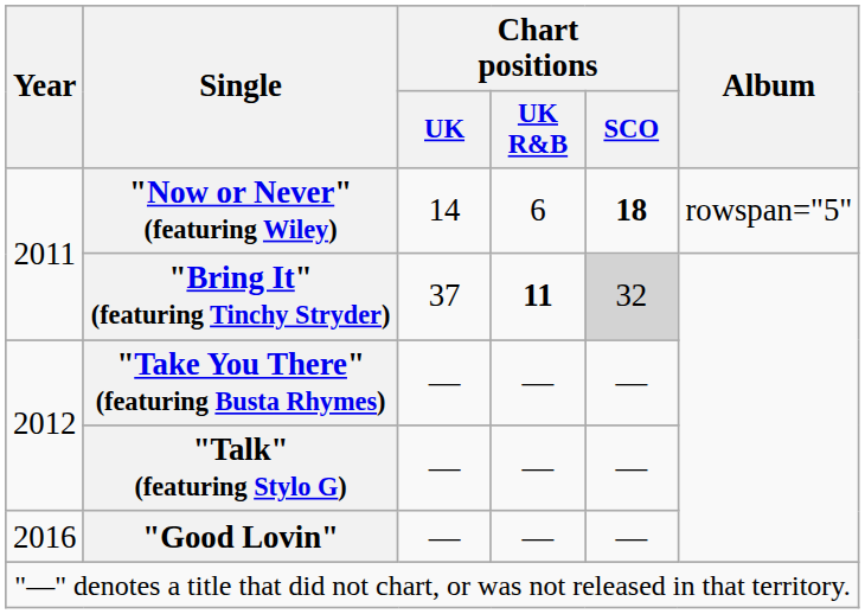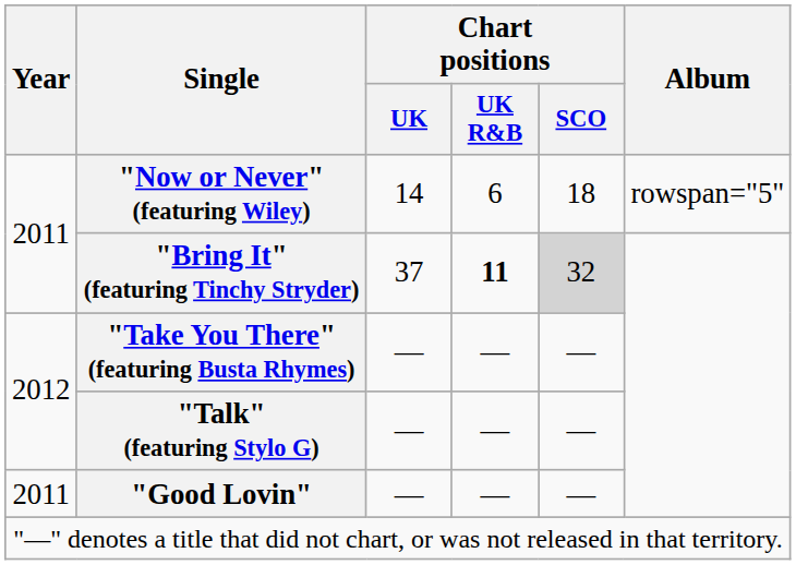"Now or Never" (featuring Wiley) | Chart positions / SCO: bold -> normal
"Good Lovin" | Year: 2016 -> 2011
